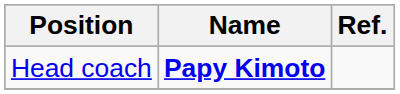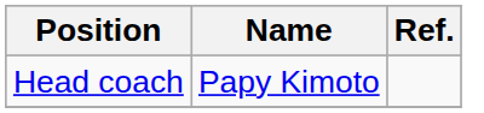Head coach | Name: bold -> normal
